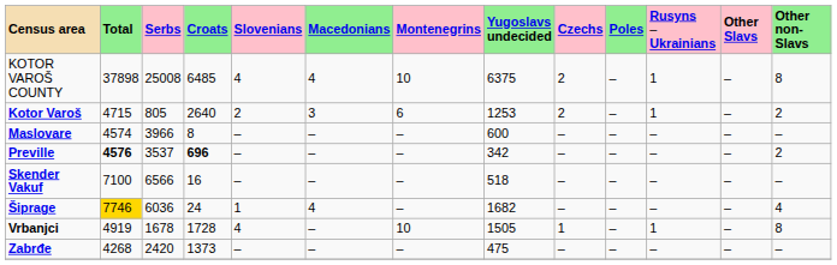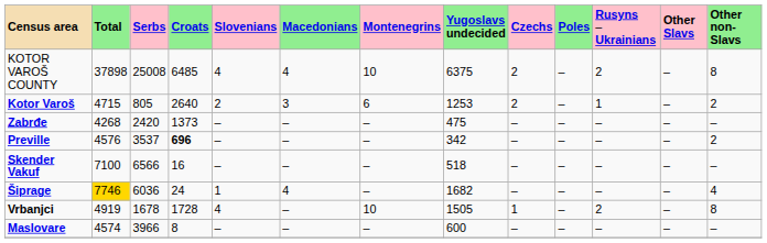KOTOR VAROŠ COUNTY | column 11: 1 -> 2
rows swapped: Maslovare <-> Zabrđe
Preville | column 2: bold -> normal
Vrbanjci | column 11: 1 -> 2
